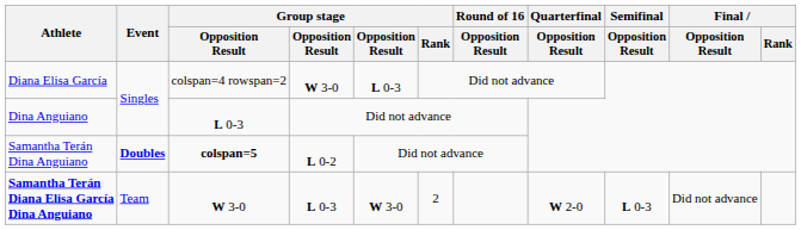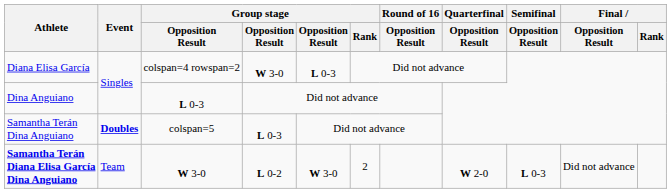Samantha Terán Dina Anguiano | column 3: bold -> normal
Samantha Terán Dina Anguiano | column 4: L 0-2 -> L 0-3
Samantha Terán Diana Elisa García Dina Anguiano | column 4: L 0-3 -> L 0-2
